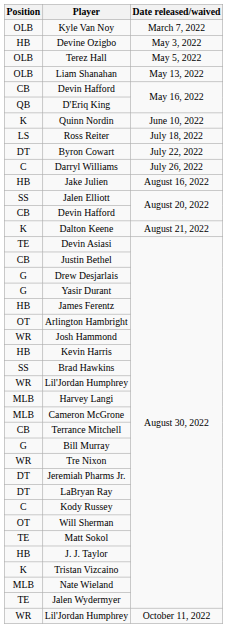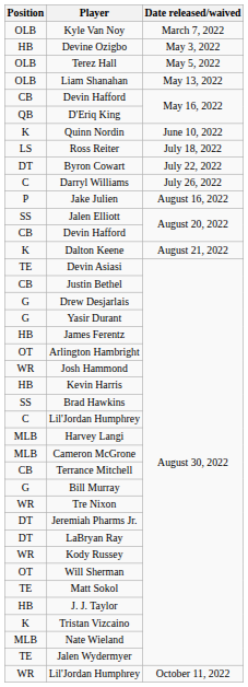Jake Julien | Position: HB -> P
Lil'Jordan Humphrey / August 30, 2022 | Position: WR -> C
Kody Russey | Position: C -> WR
